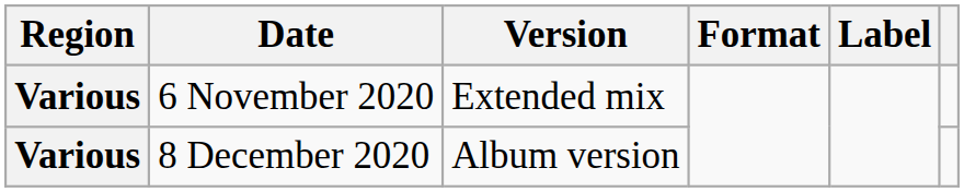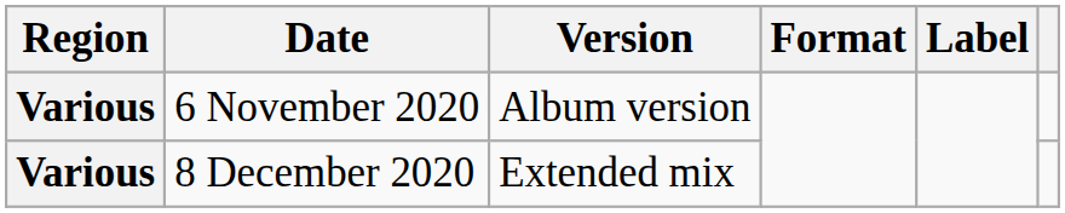6 November 2020 | Version: Extended mix -> Album version
8 December 2020 | Version: Album version -> Extended mix
